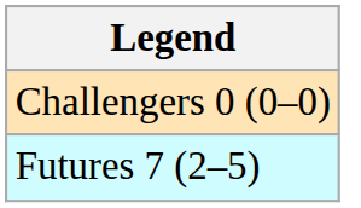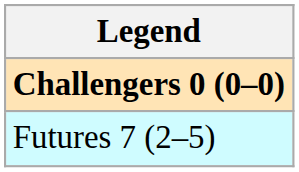row 2 | column 1: normal -> bold
